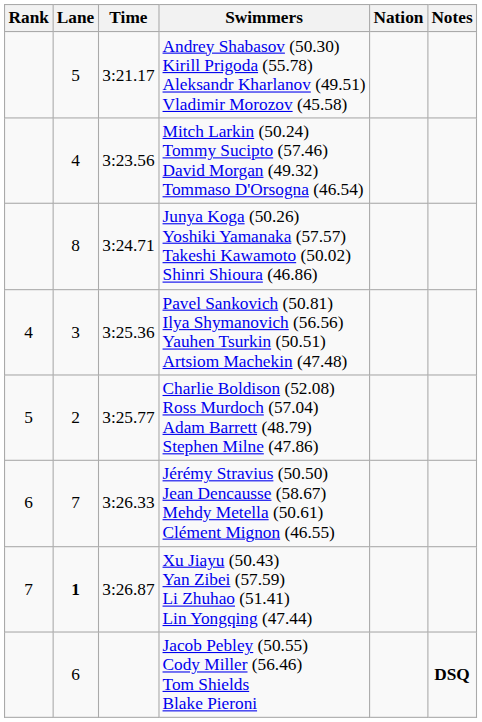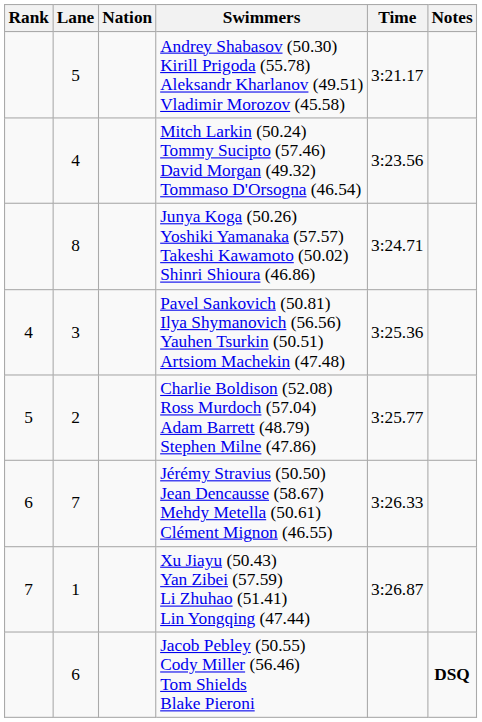columns swapped: Nation <-> Time
row 8 | Lane: bold -> normal
